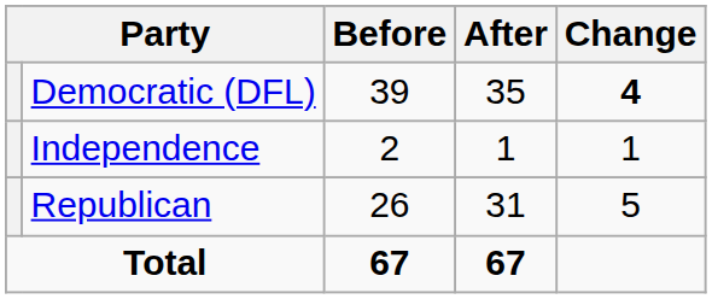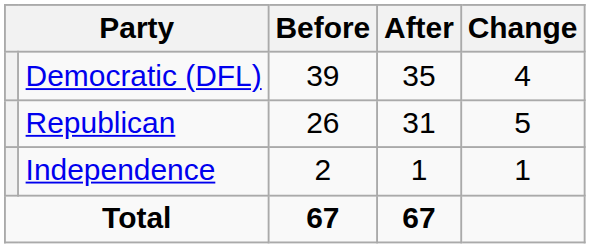Democratic (DFL) | Change: bold -> normal
rows swapped: Republican <-> Independence
